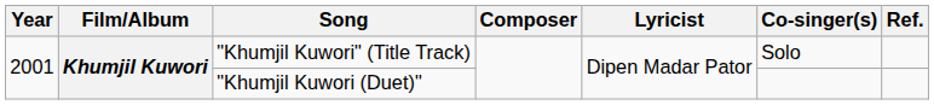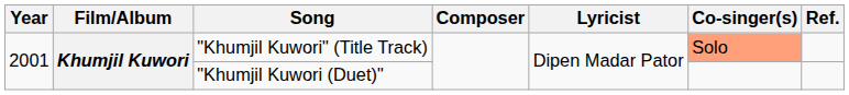"Khumjil Kuwori" (Title Track) | Co-singer(s): no background -> lightsalmon background
